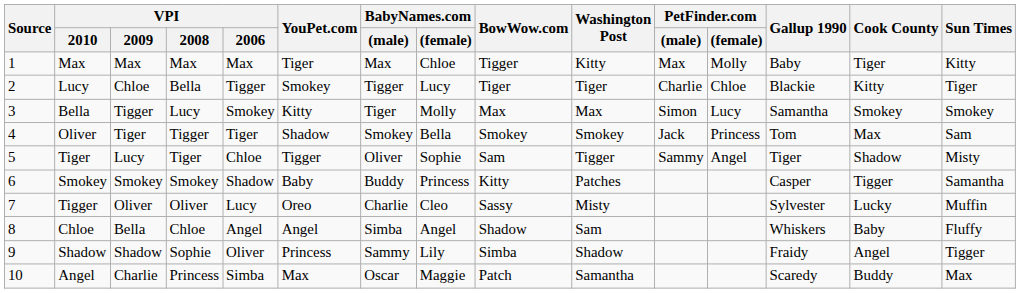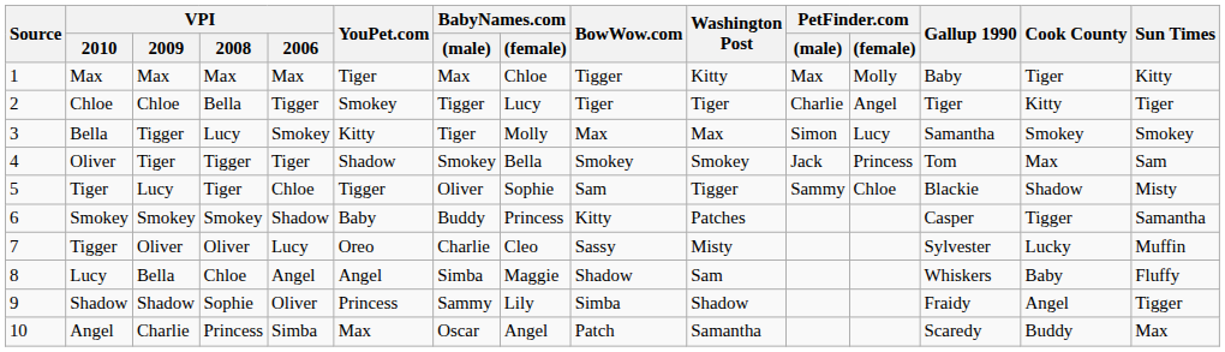row 4 | VPI / 2010: Lucy -> Chloe
row 4 | PetFinder.com / (female): Chloe -> Angel
row 4 | Gallup 1990: Blackie -> Tiger
row 7 | PetFinder.com / (female): Angel -> Chloe
row 7 | Gallup 1990: Tiger -> Blackie
row 10 | VPI / 2010: Chloe -> Lucy
row 10 | BabyNames.com / (female): Angel -> Maggie
row 12 | BabyNames.com / (female): Maggie -> Angel
